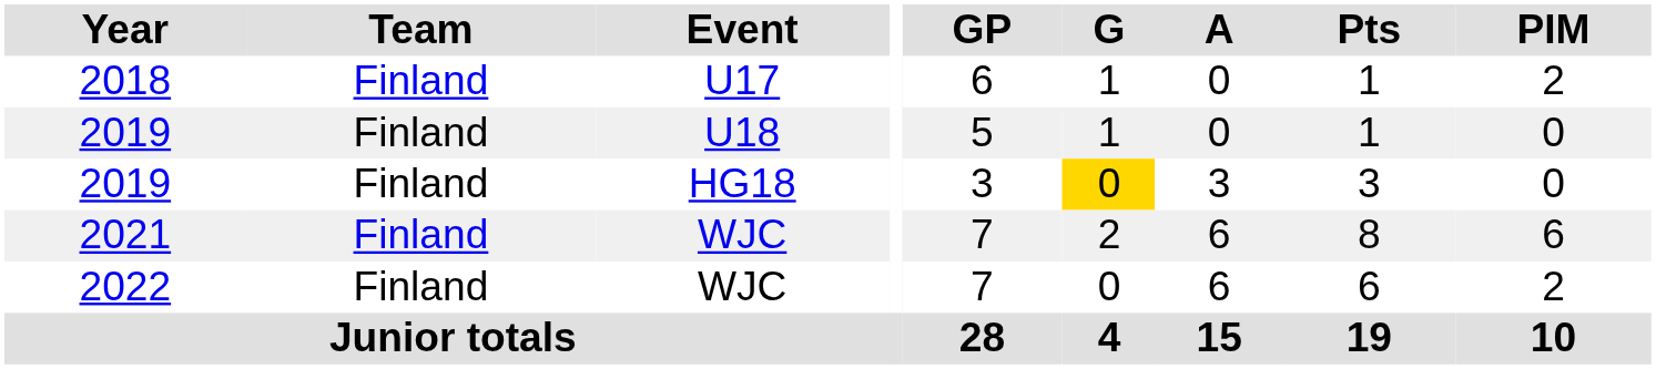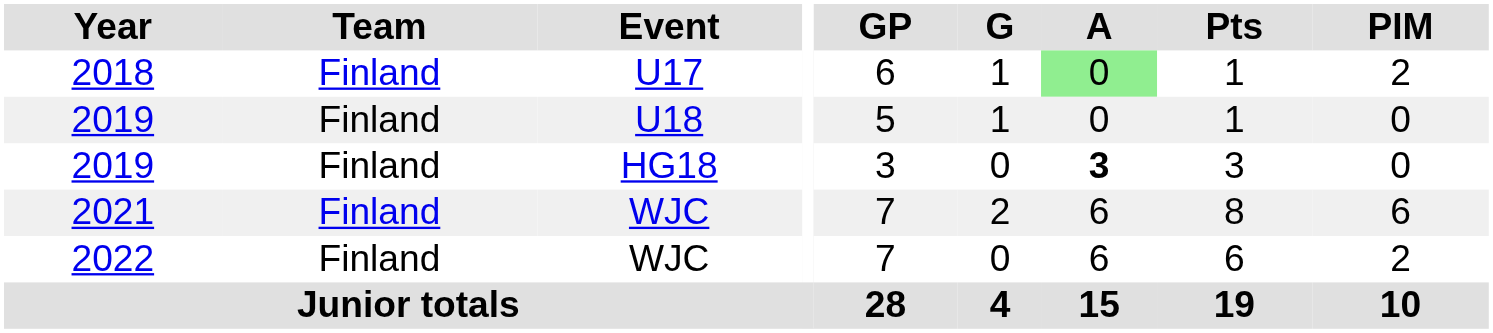2018 | A: no background -> lightgreen background
2019 / HG18 | G: gold background -> no background
2019 / HG18 | A: normal -> bold
